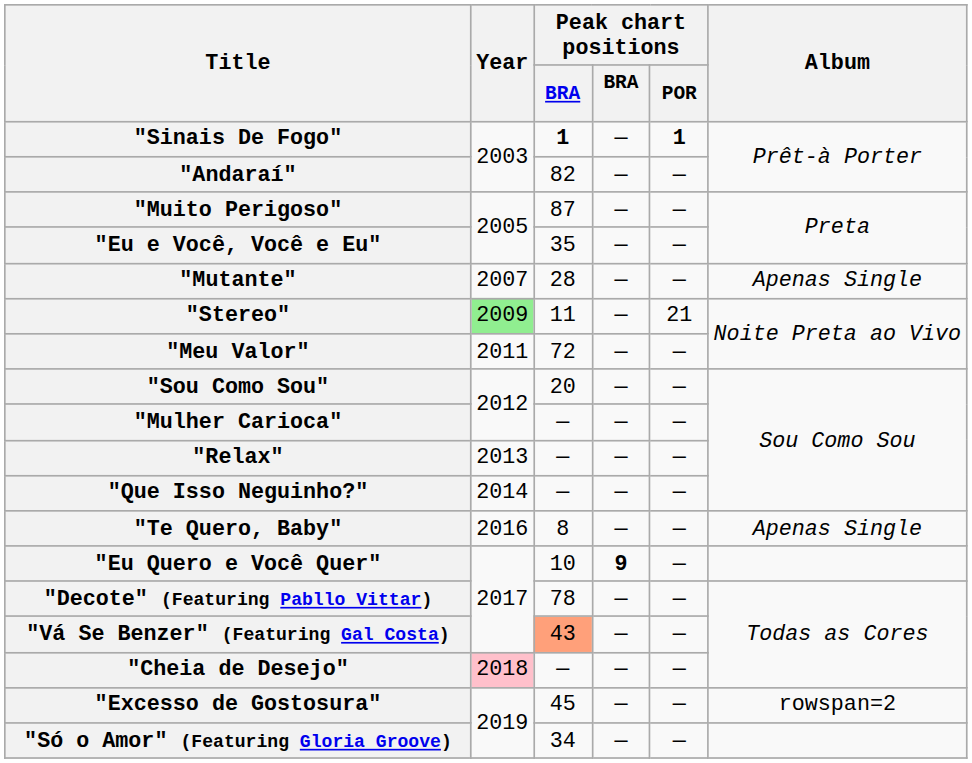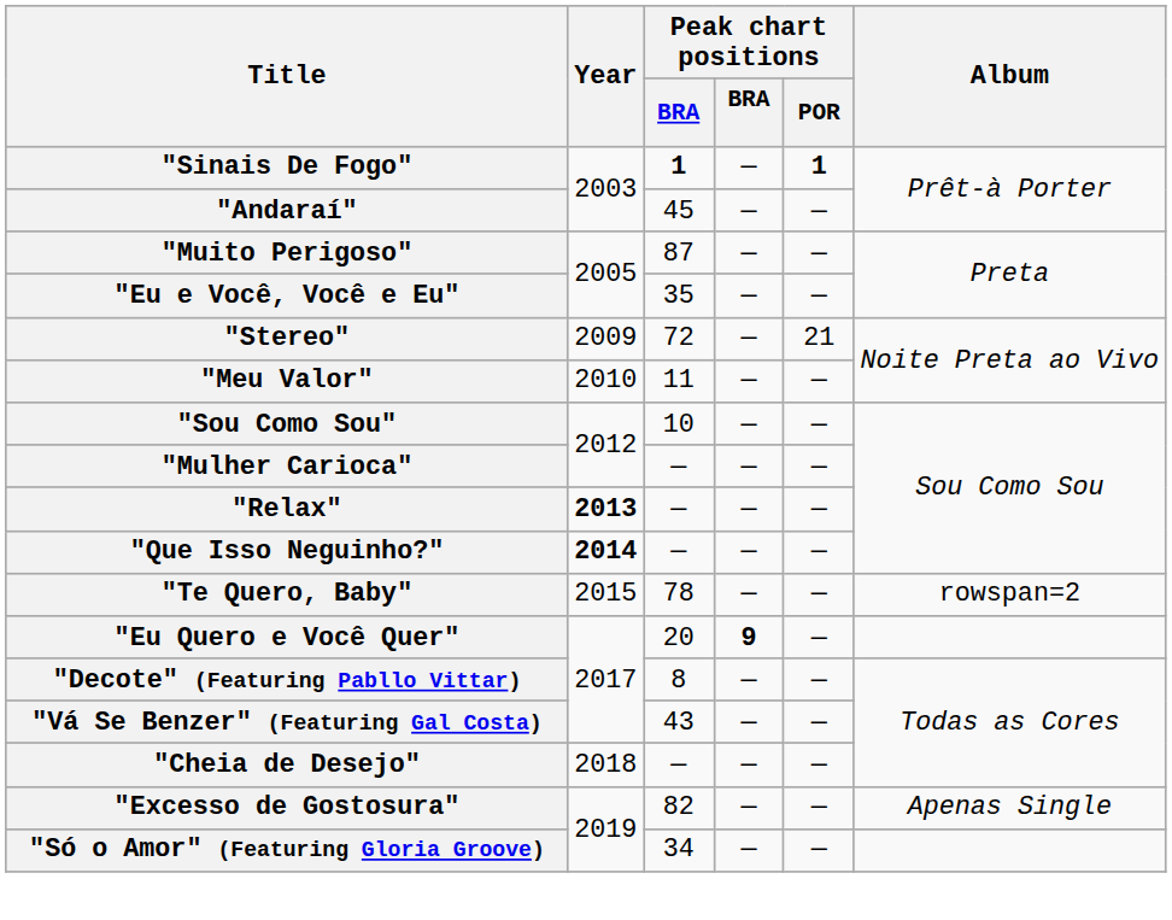"Andaraí" | column 3: 82 -> 45
- row: "Mutante" | 2007 | 28 | — | — | Apenas Single
"Stereo" | Year: lightgreen background -> no background
"Stereo" | column 3: 11 -> 72
"Meu Valor" | Year: 2011 -> 2010
"Meu Valor" | column 3: 72 -> 11
"Sou Como Sou" | column 3: 20 -> 10
"Relax" | Year: normal -> bold
"Que Isso Neguinho?" | Year: normal -> bold
"Te Quero, Baby" | Year: 2016 -> 2015
"Te Quero, Baby" | column 3: 8 -> 78
"Te Quero, Baby" | Album: Apenas Single -> rowspan=2
"Eu Quero e Você Quer" | column 3: 10 -> 20
"Decote" (Featuring Pabllo Vittar) | column 3: 78 -> 8
"Vá Se Benzer" (Featuring Gal Costa) | column 3: lightsalmon background -> no background
"Cheia de Desejo" | Year: pink background -> no background
"Excesso de Gostosura" | column 3: 45 -> 82
"Excesso de Gostosura" | Album: rowspan=2 -> Apenas Single
